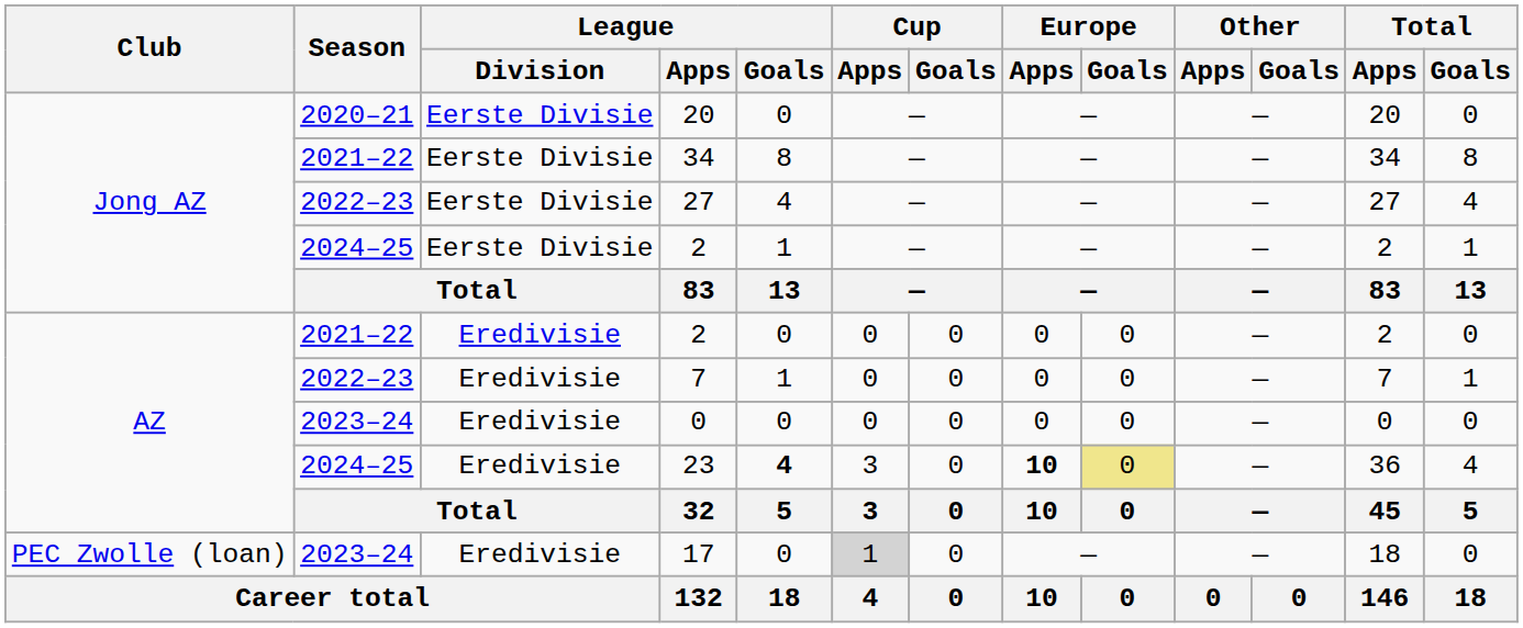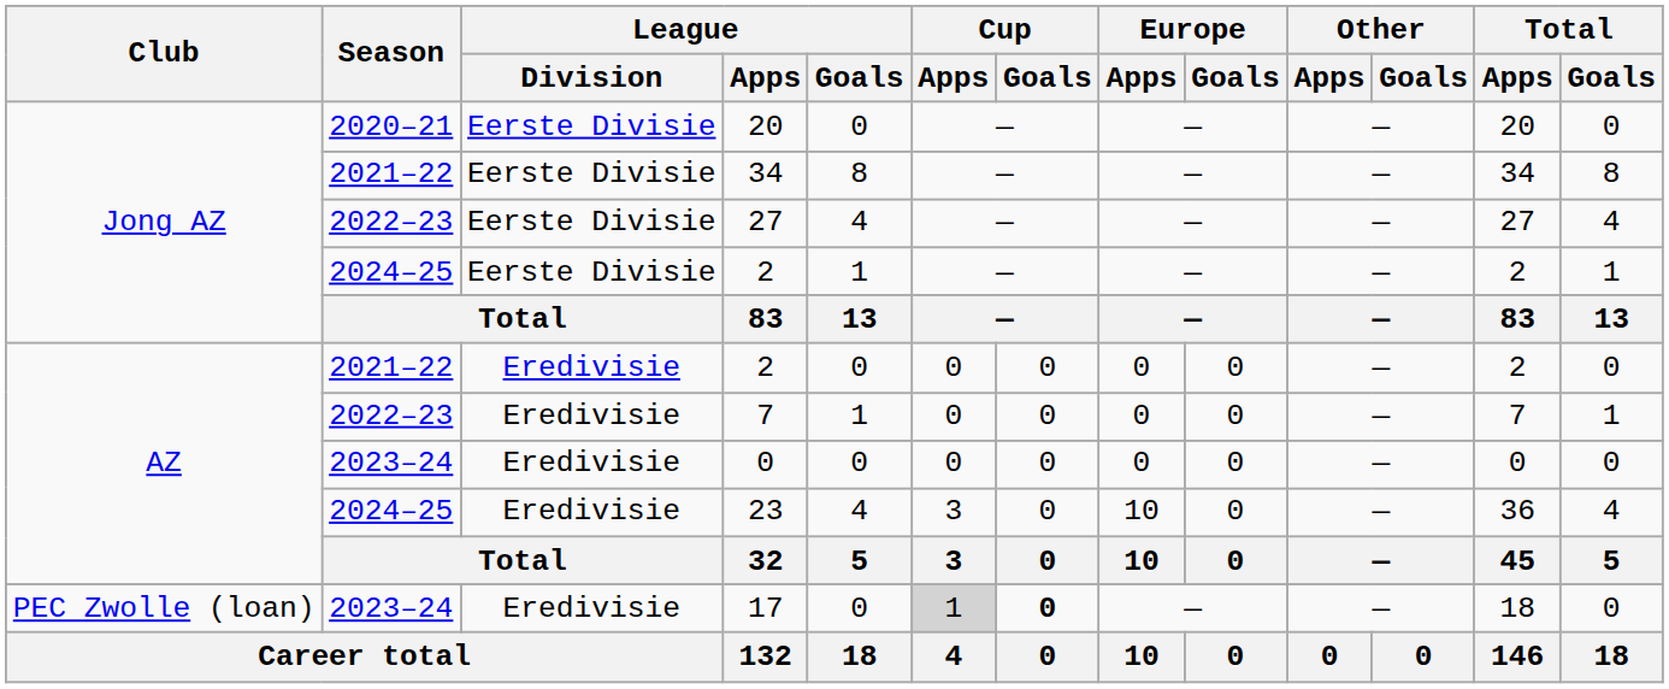23 | League / Goals: bold -> normal
23 | Europe / Apps: bold -> normal
23 | Europe / Goals: khaki background -> no background
17 | Cup / Goals: normal -> bold
